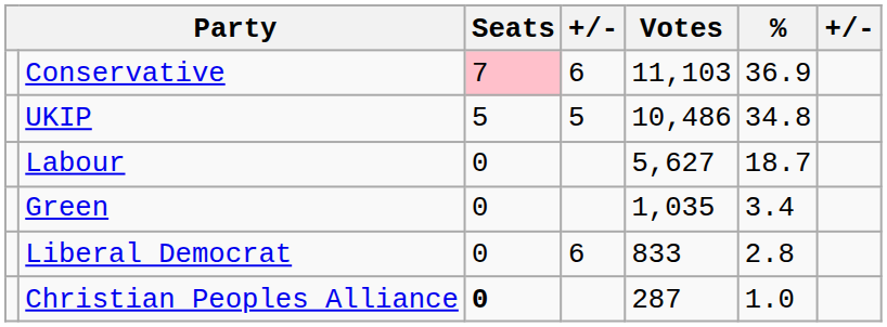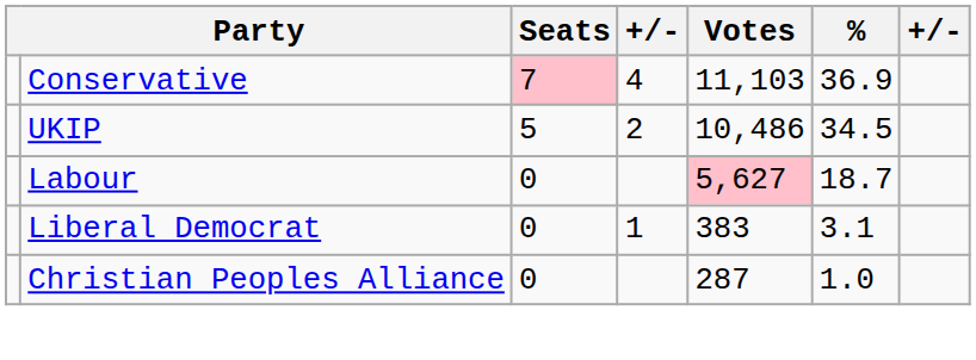Conservative | column 4: 6 -> 4
UKIP | column 4: 5 -> 2
UKIP | %: 34.8 -> 34.5
Labour | Votes: no background -> pink background
- row: Green | 0 | 1,035 | 3.4
Liberal Democrat | column 4: 6 -> 1
Liberal Democrat | Votes: 833 -> 383
Liberal Democrat | %: 2.8 -> 3.1
Christian Peoples Alliance | Seats: bold -> normal
